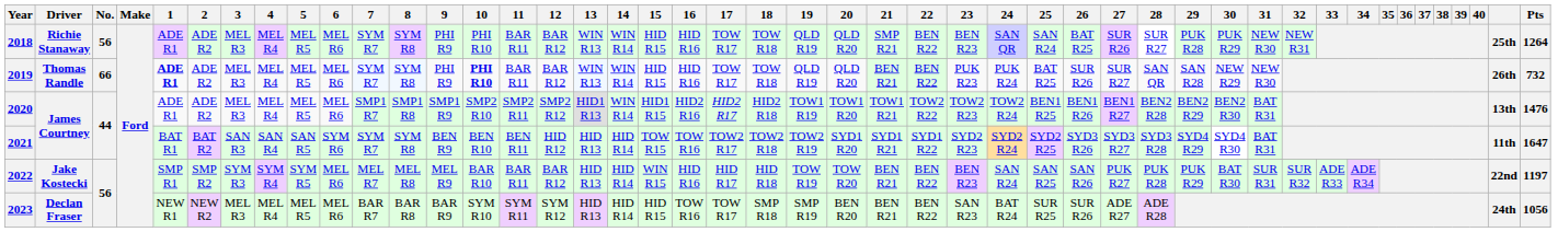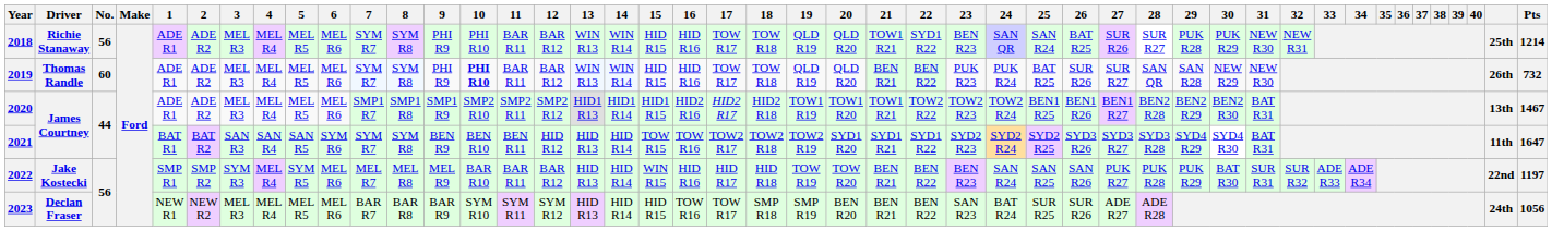2018 | 21: SMP R21 -> TOW1 R21
2018 | 22: BEN R22 -> SYD1 R22
2018 | Pts: 1264 -> 1214
2019 | No.: 66 -> 60
2019 | 1: bold -> normal
2020 | 14: WIN R14 -> HID1 R14
2020 | Pts: 1476 -> 1467
2022 | 4: SYM R4 -> MEL R4
